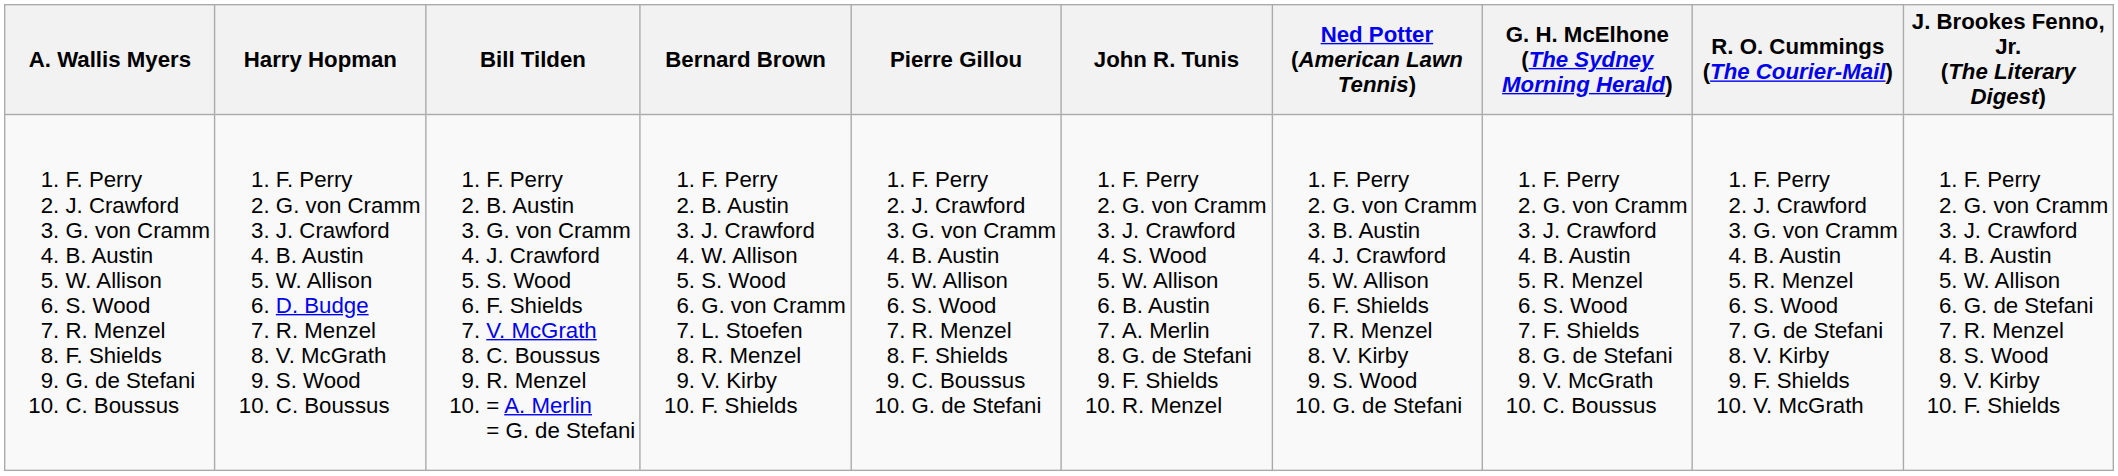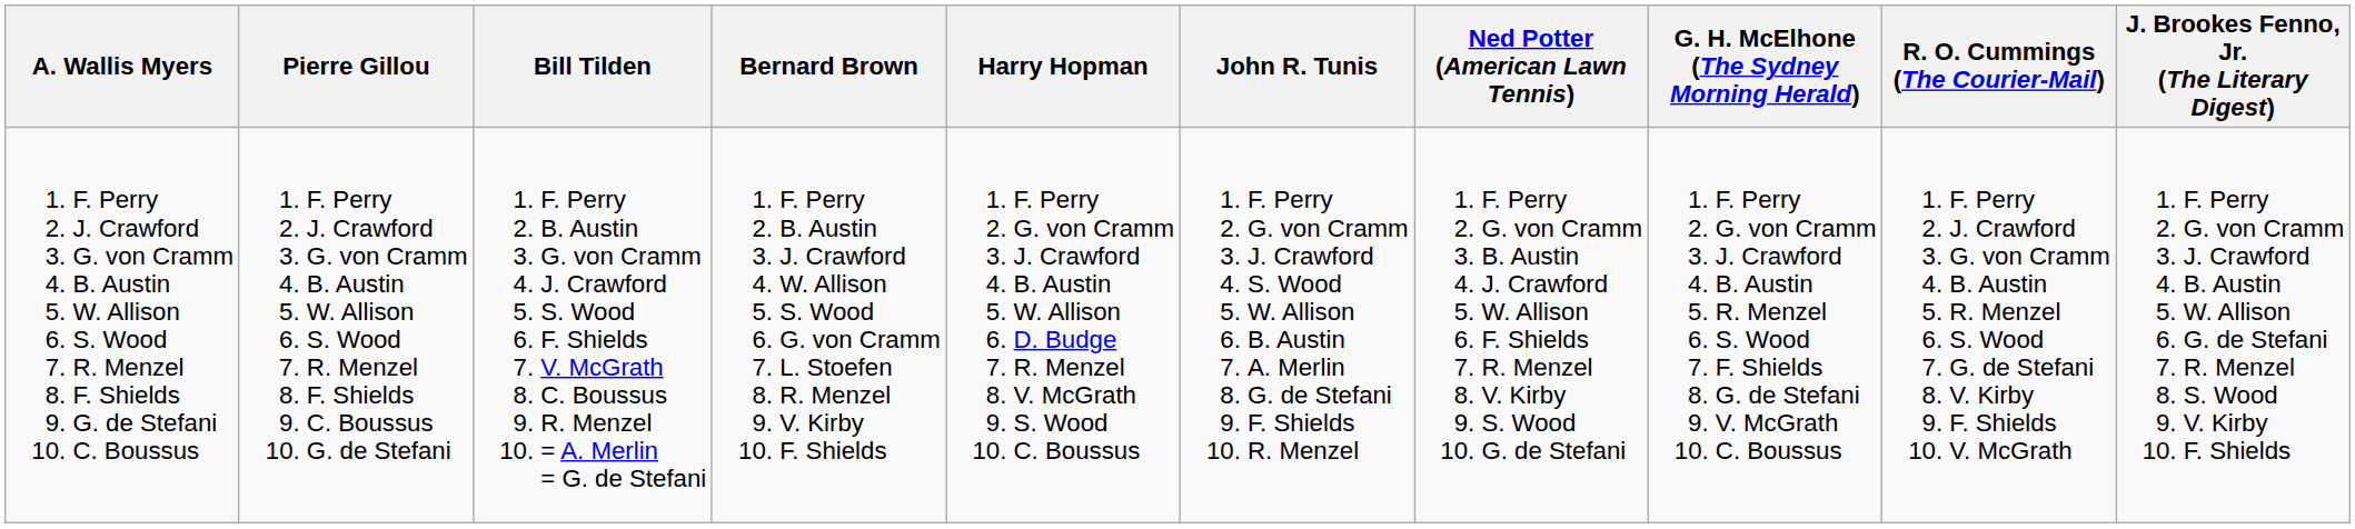columns swapped: Pierre Gillou <-> Harry Hopman
